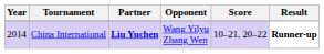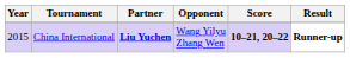China International | Year: 2014 -> 2015
China International | Score: normal -> bold
